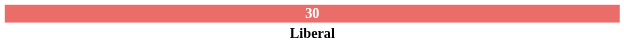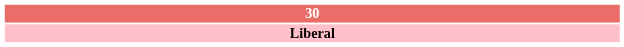row 2 | column 1: no background -> pink background
